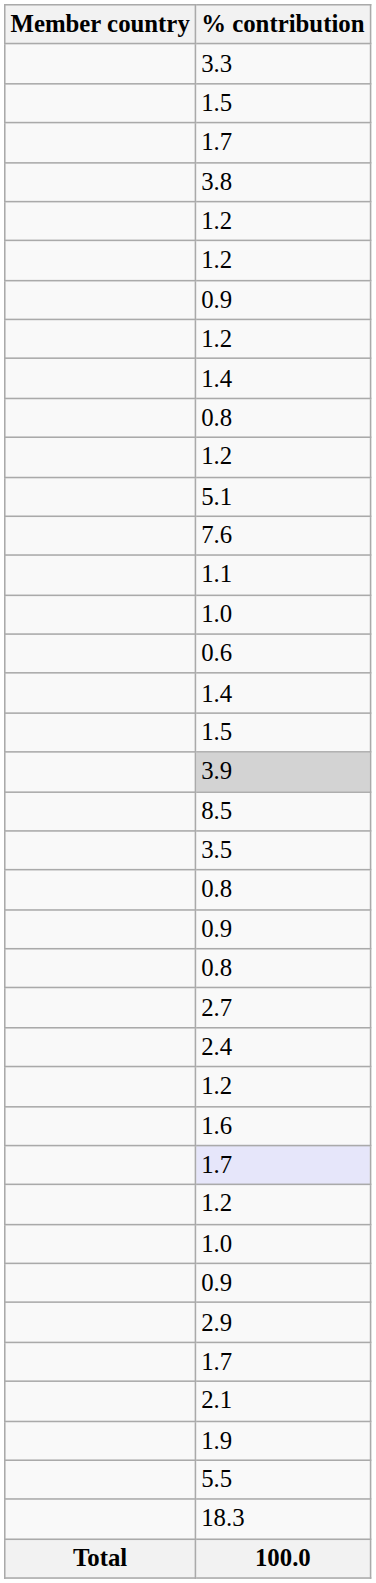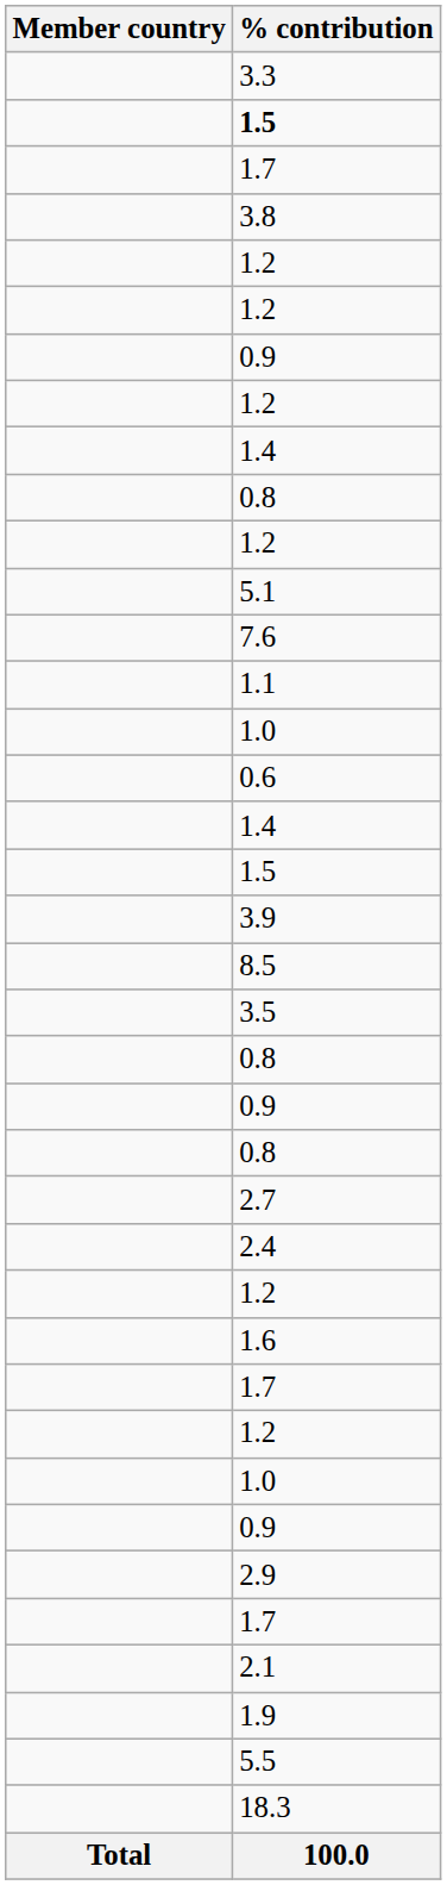row 3 | % contribution: normal -> bold
row 20 | % contribution: lightgrey background -> no background
row 30 | % contribution: lavender background -> no background
